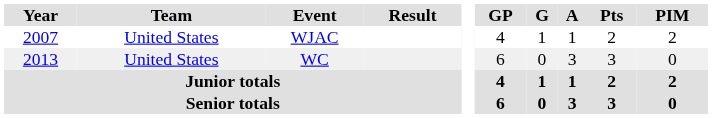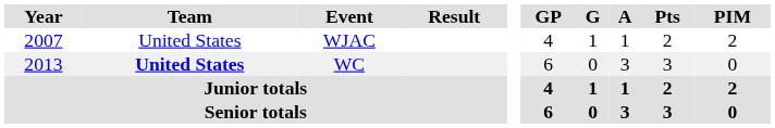WC | Team: normal -> bold
